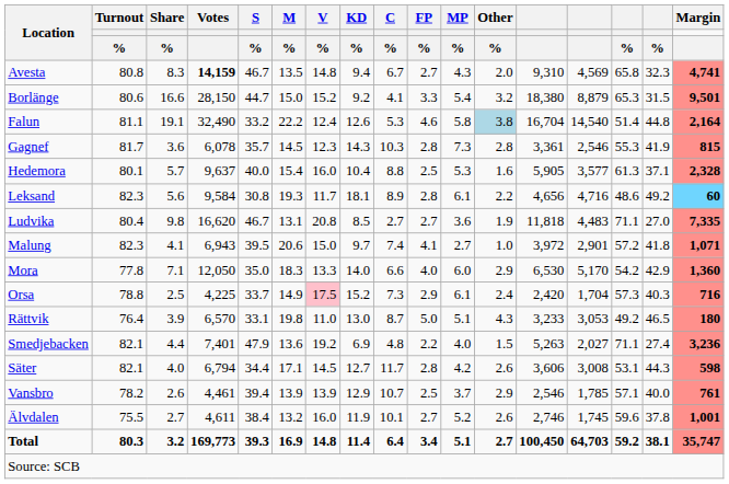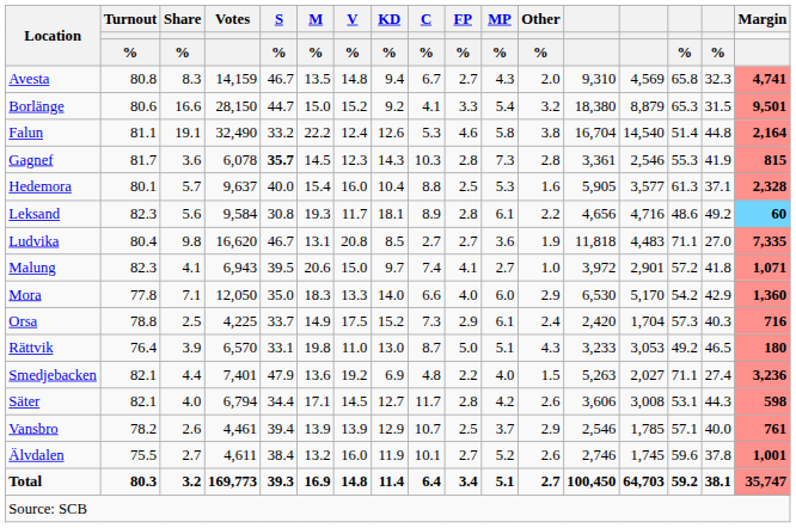Avesta | Votes: bold -> normal
Falun | Other / %: lightblue background -> no background
Gagnef | S / %: normal -> bold
Orsa | V / %: pink background -> no background
